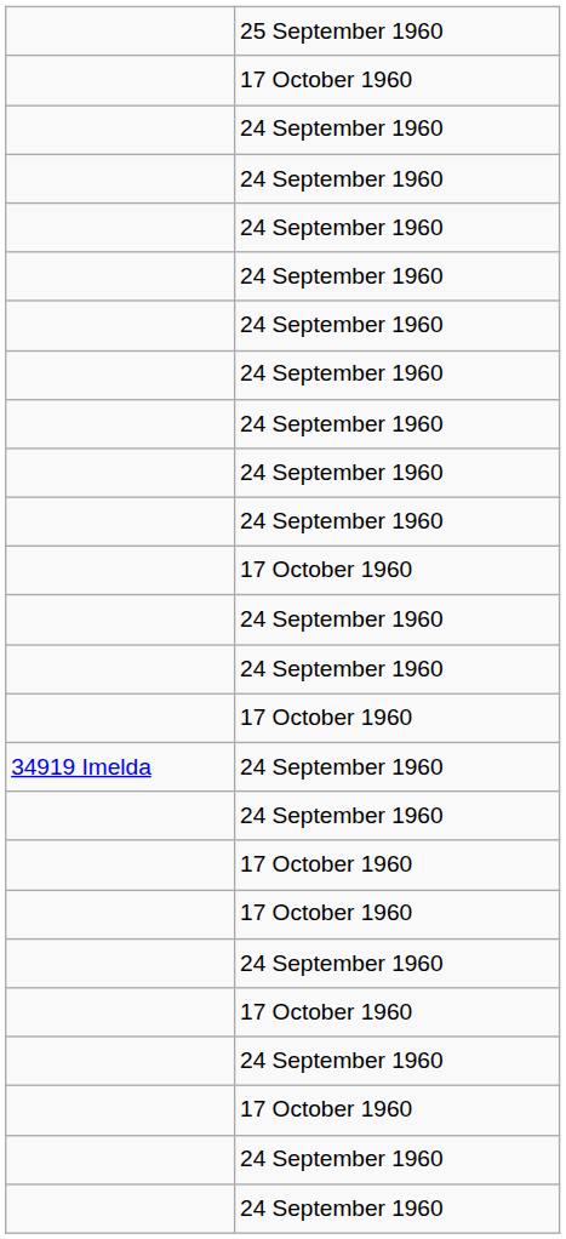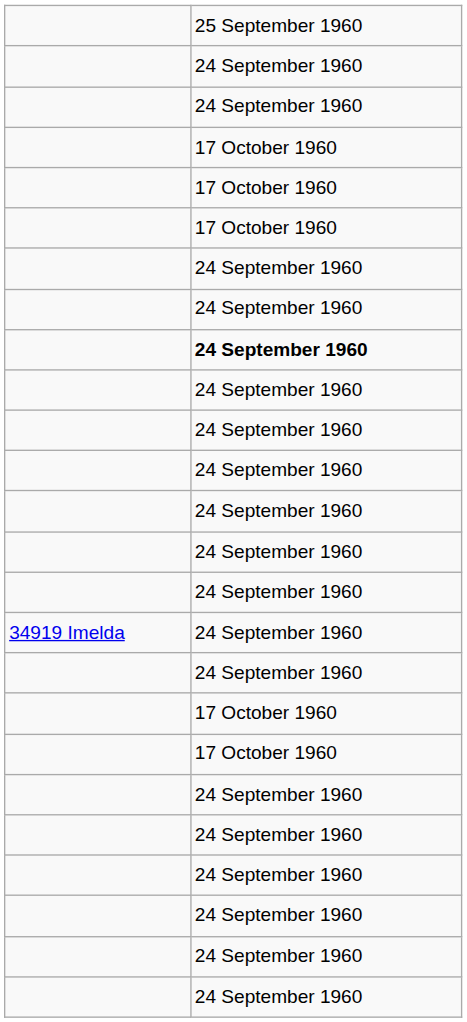row 2 | column 2: 17 October 1960 -> 24 September 1960
row 4 | column 2: 24 September 1960 -> 17 October 1960
row 5 | column 2: 24 September 1960 -> 17 October 1960
row 6 | column 2: 24 September 1960 -> 17 October 1960
row 9 | column 2: normal -> bold
row 12 | column 2: 17 October 1960 -> 24 September 1960
row 15 | column 2: 17 October 1960 -> 24 September 1960
row 21 | column 2: 17 October 1960 -> 24 September 1960
row 23 | column 2: 17 October 1960 -> 24 September 1960
